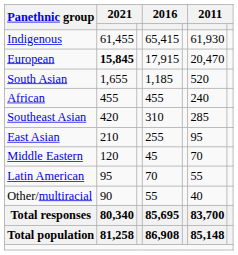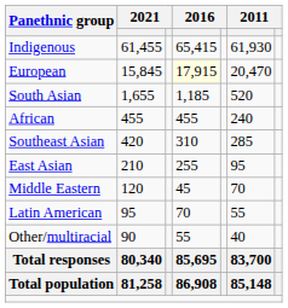European | column 2: bold -> normal
European | column 4: no background -> lightyellow background
